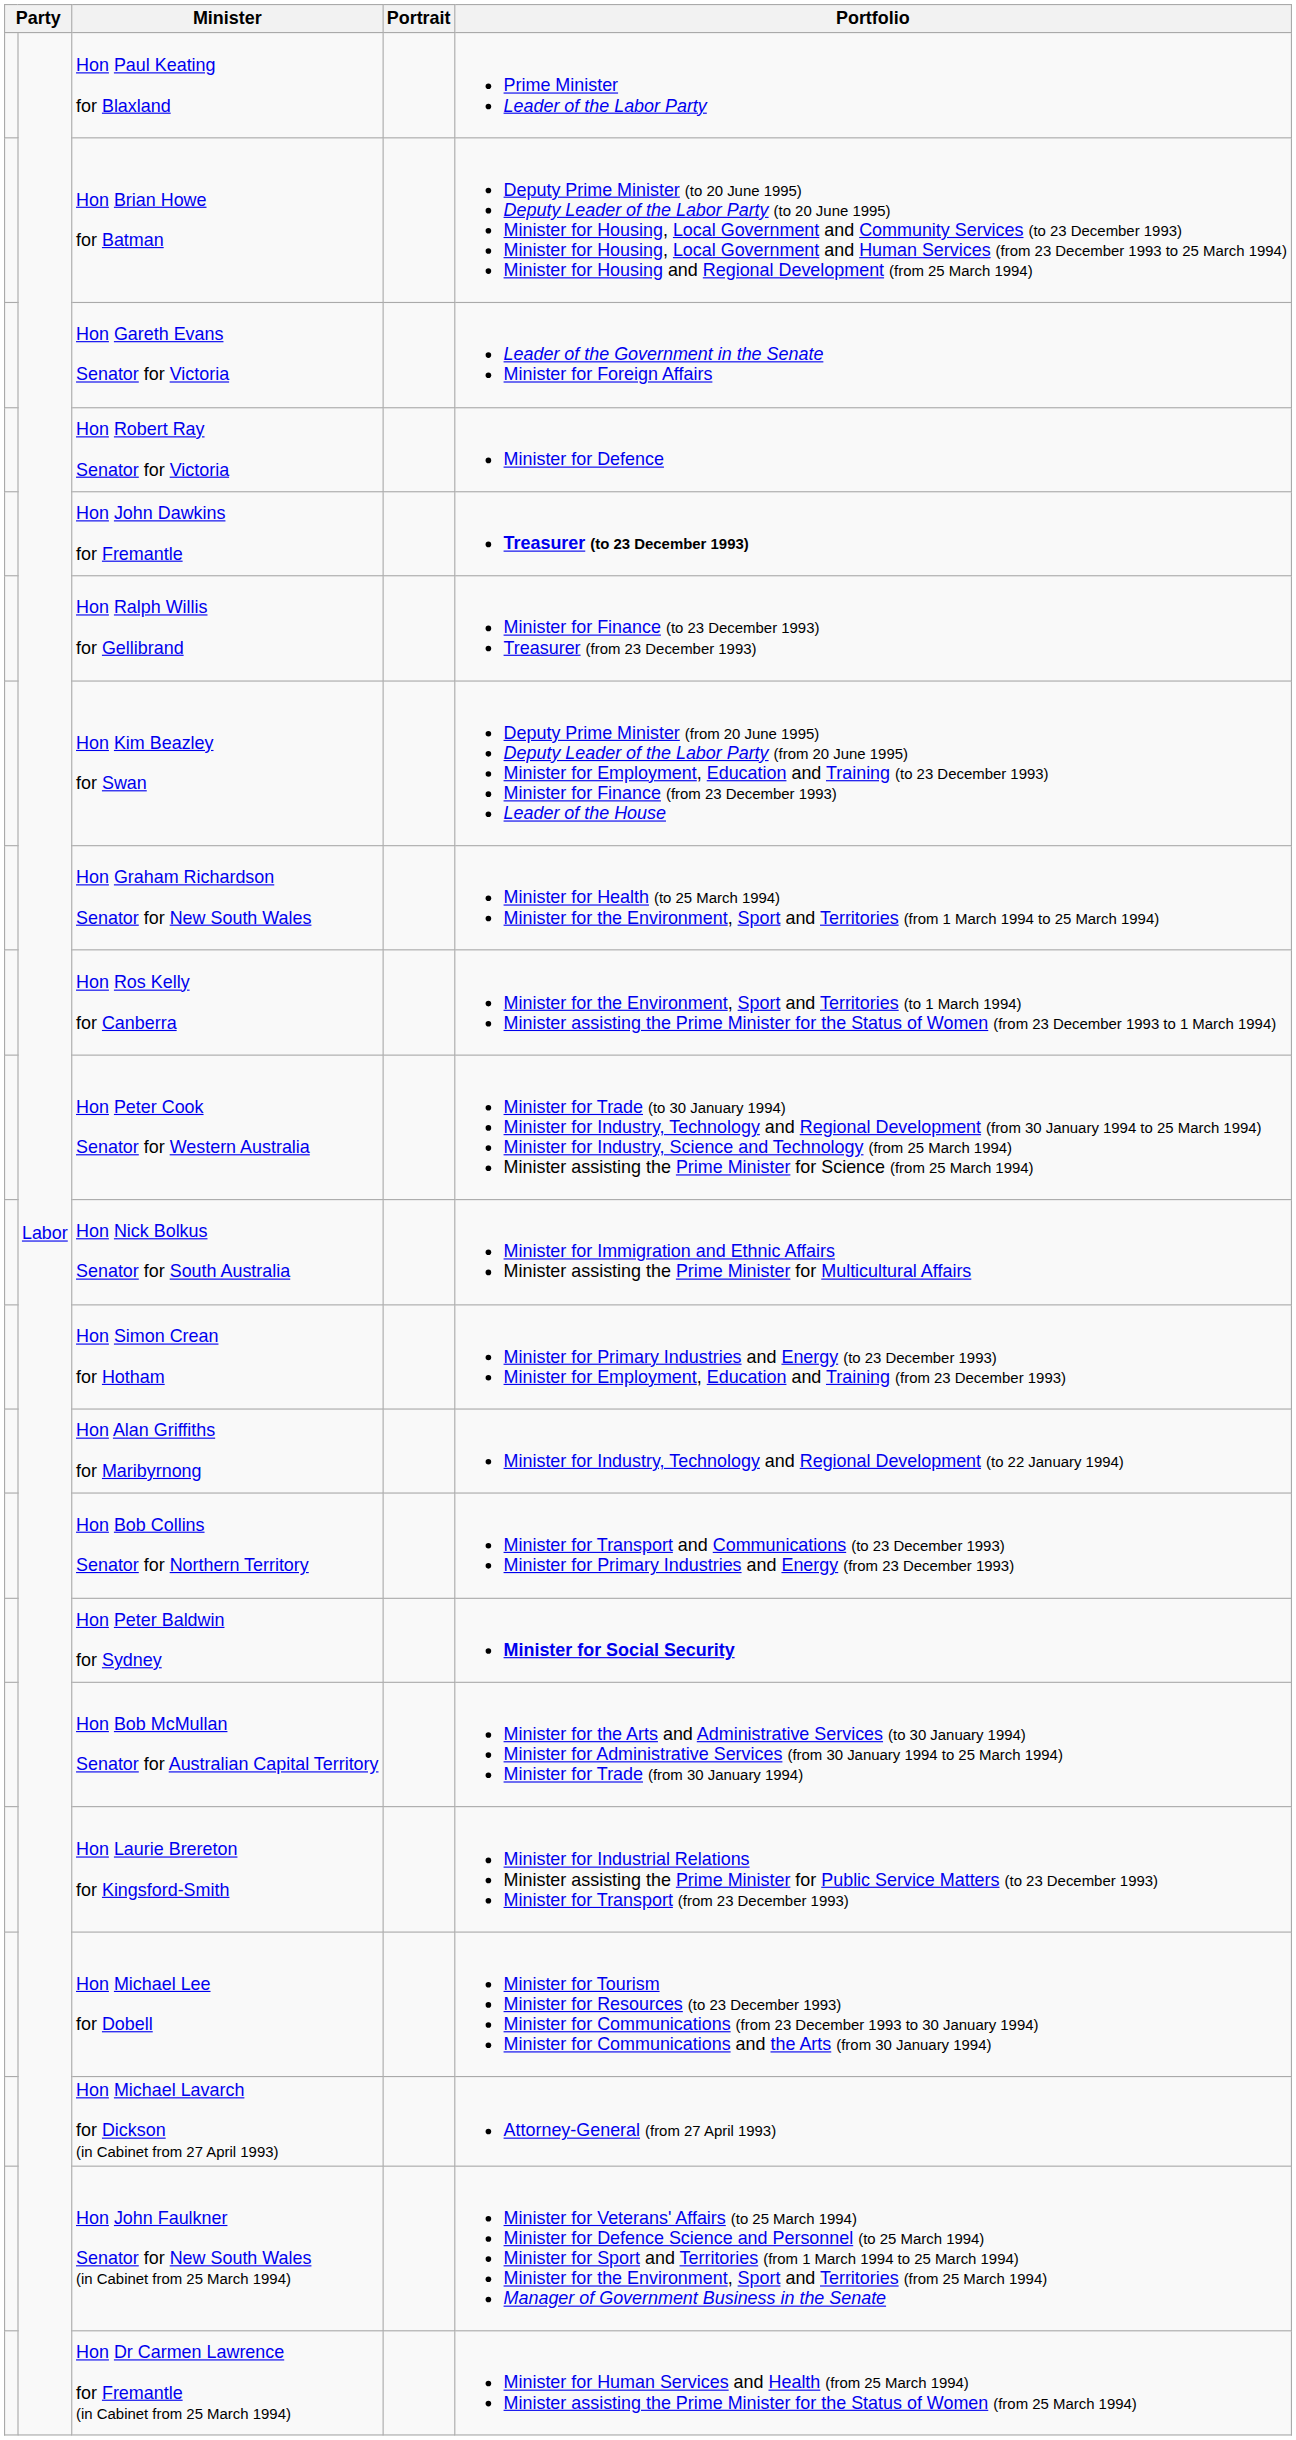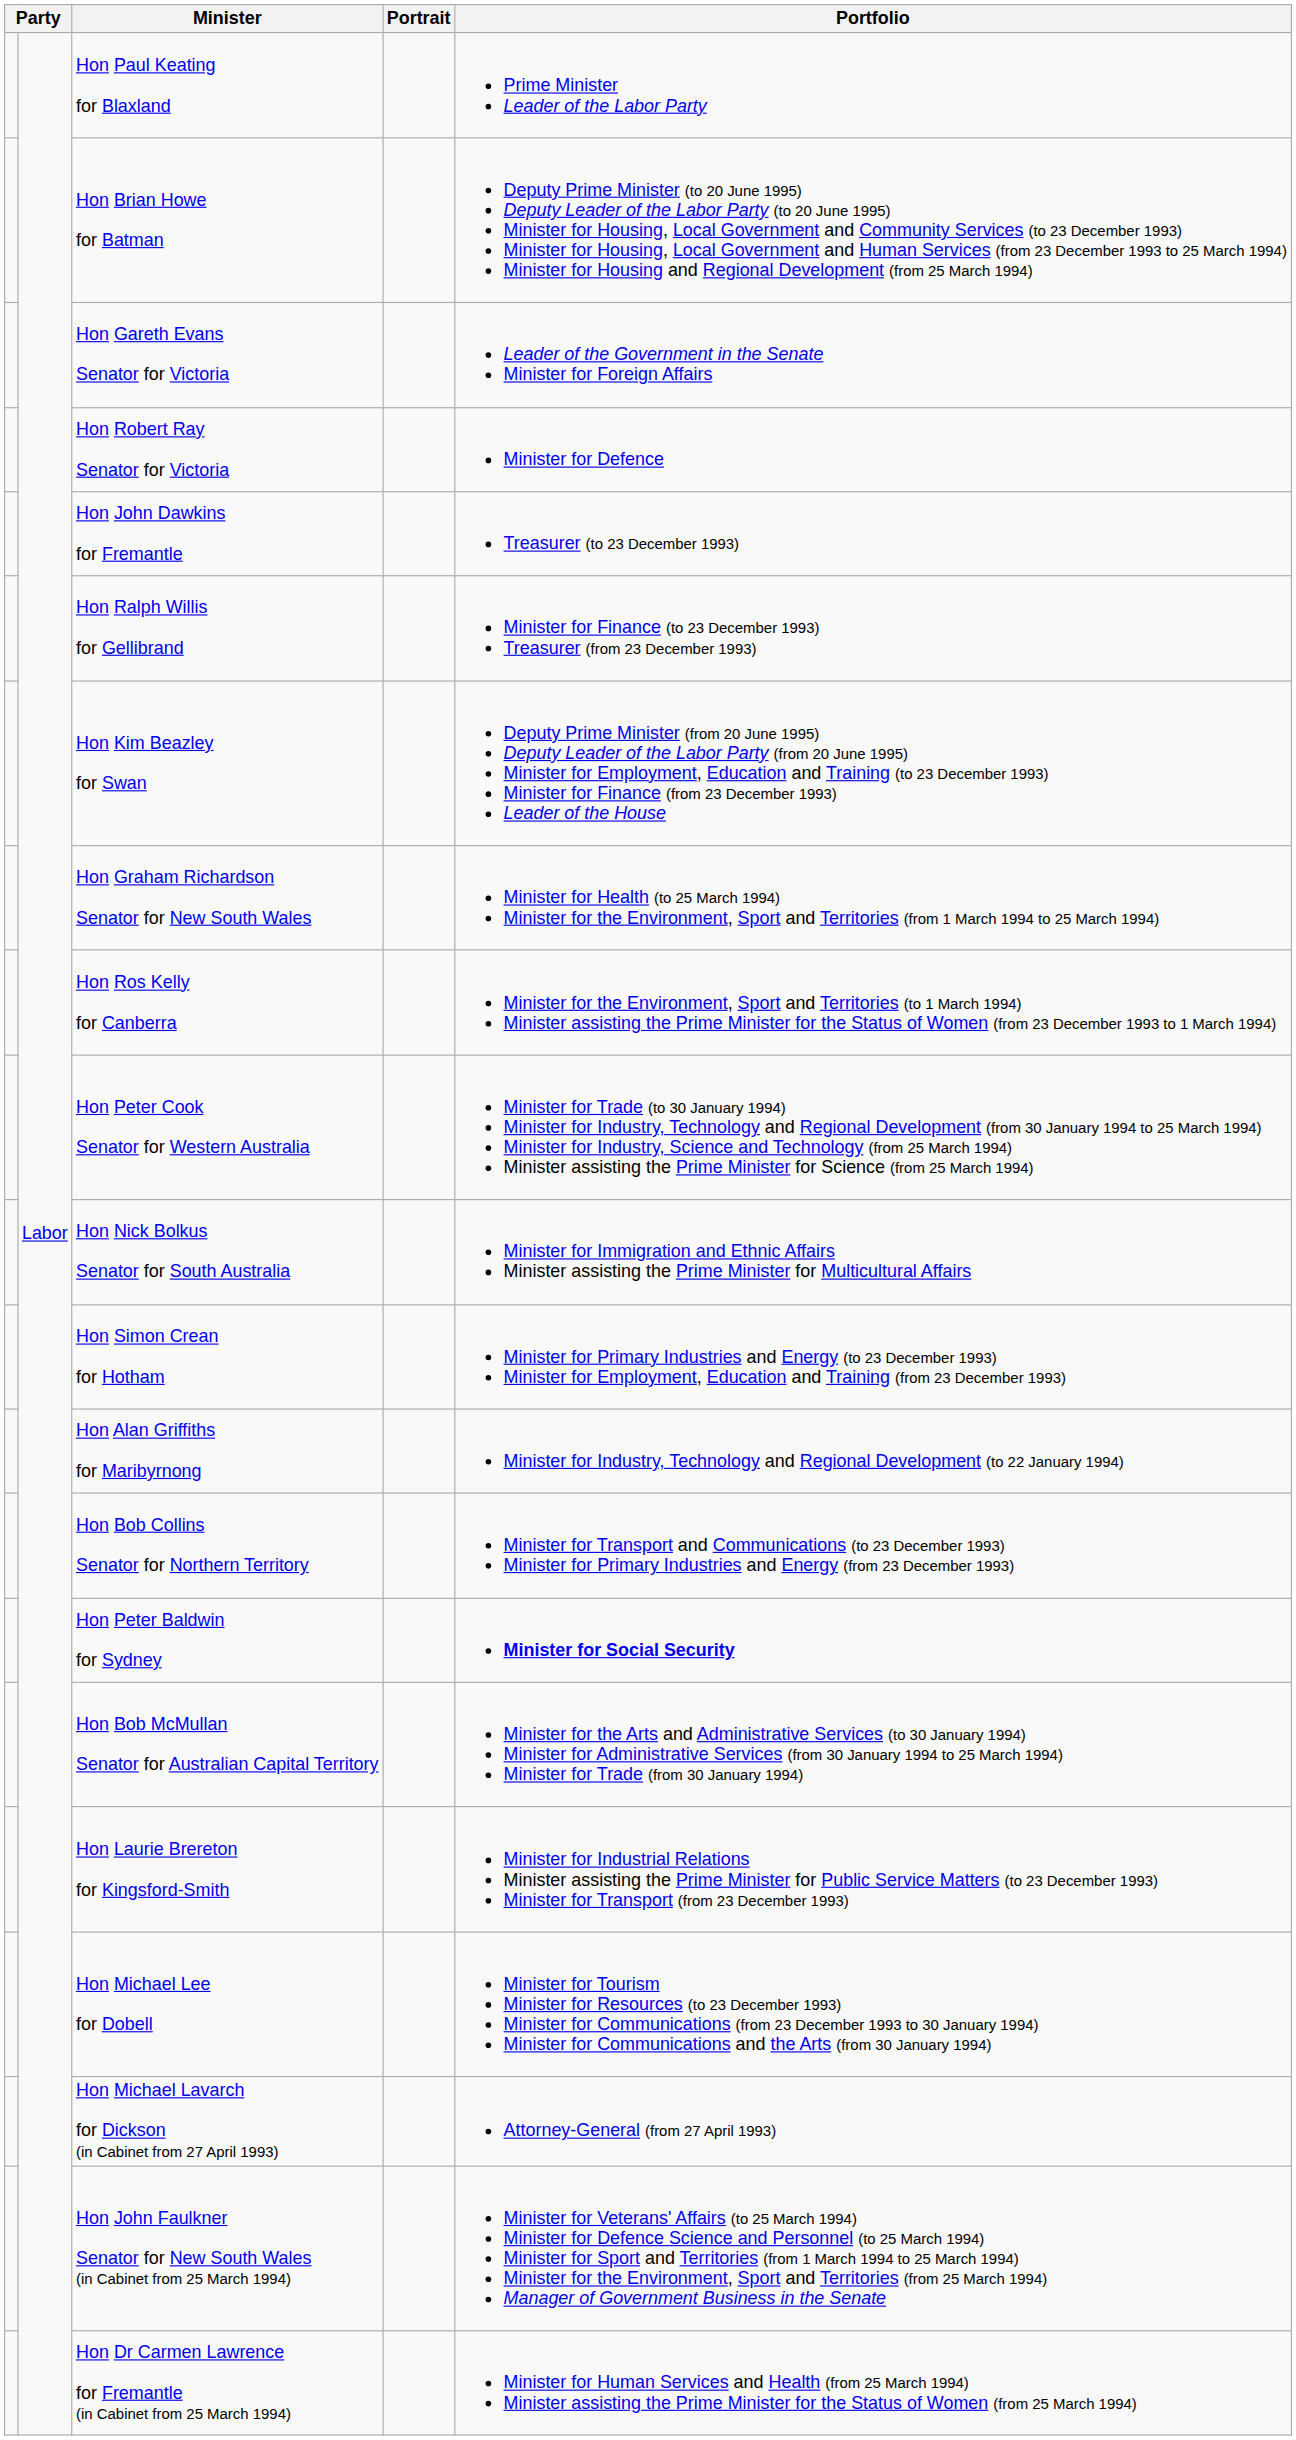Hon John Dawkins for Fremantle | Portfolio: bold -> normal
